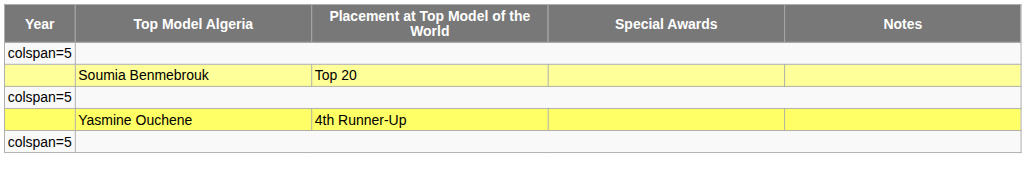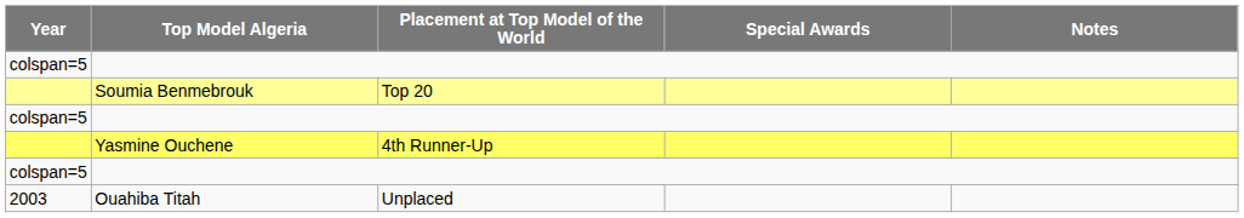+ row: 2003 | Ouahiba Titah | Unplaced
